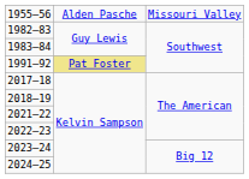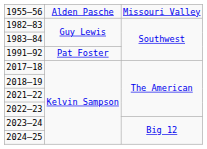1991–92 | column 2: khaki background -> no background
